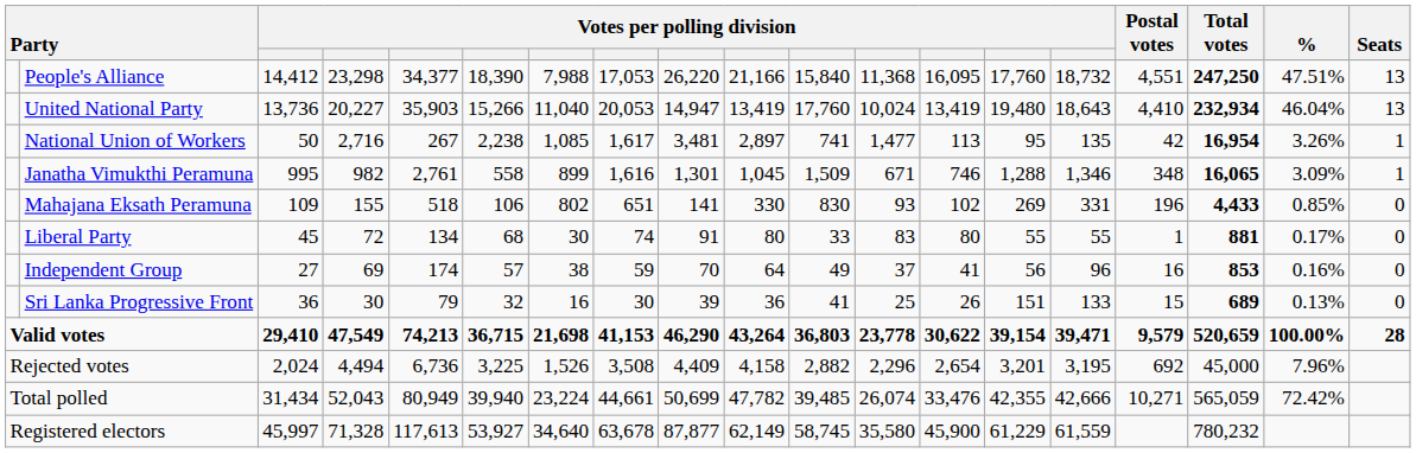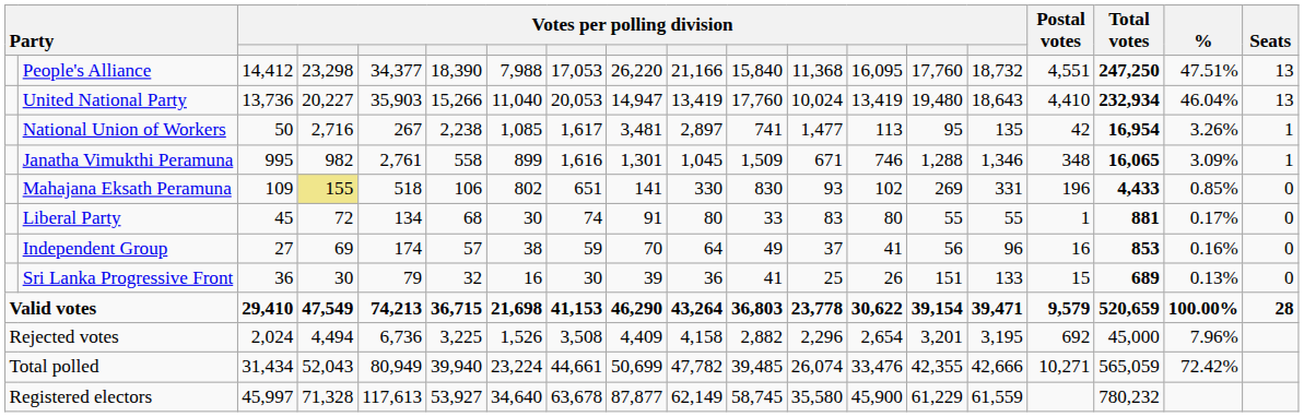Mahajana Eksath Peramuna | column 4: no background -> khaki background
